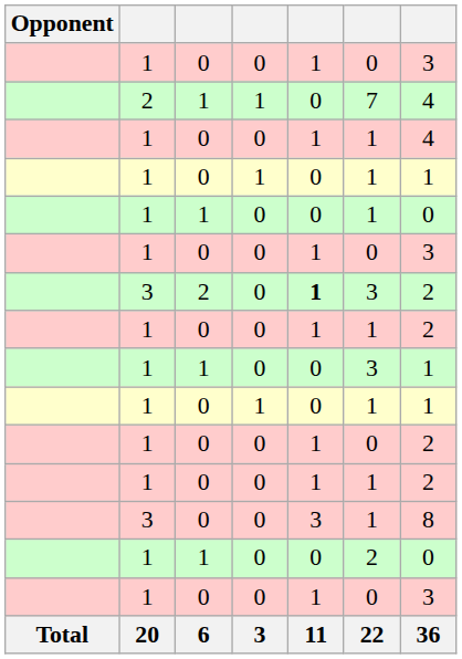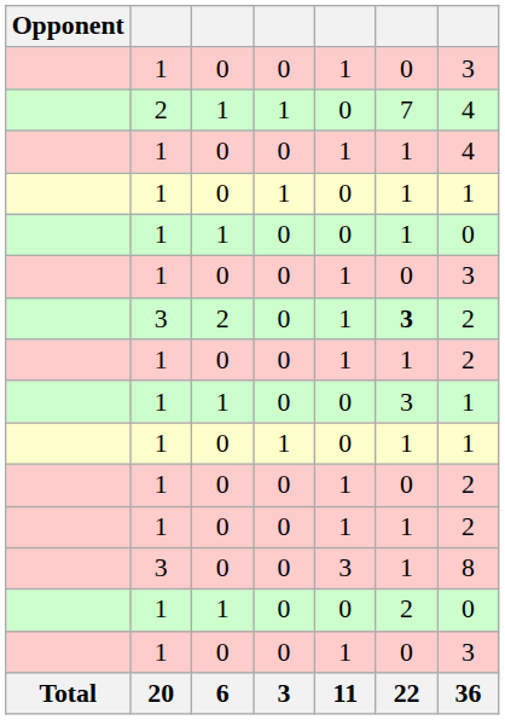3 / 2 | column 5: bold -> normal
3 / 2 | column 6: normal -> bold
